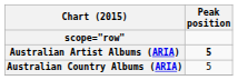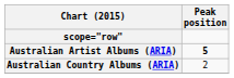Australian Country Albums (ARIA) | Peak position: 5 -> 2
